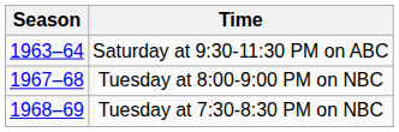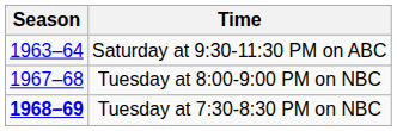Tuesday at 7:30-8:30 PM on NBC | Season: normal -> bold
